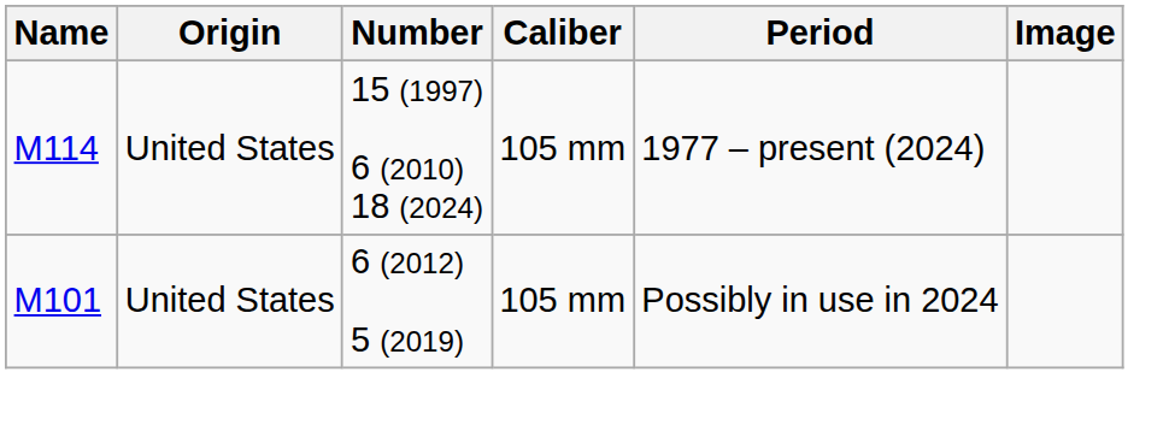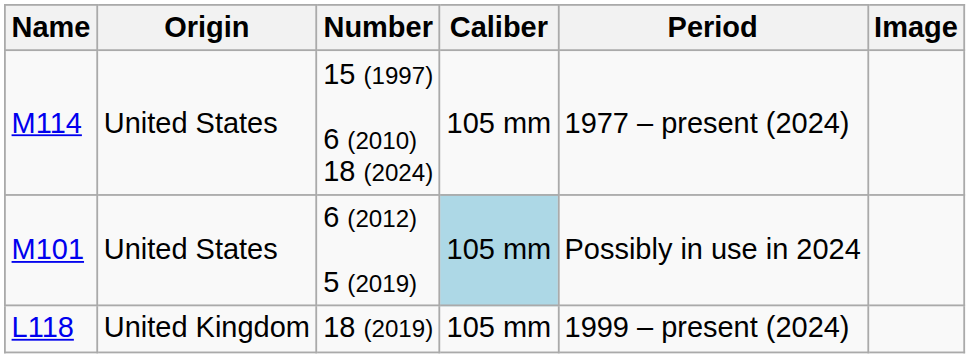M101 | Caliber: no background -> lightblue background
+ row: L118 | United Kingdom | 18 (2019) | 105 mm | 1999 – present (2024)
